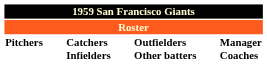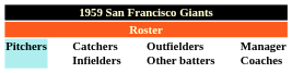Pitchers | column 1: no background -> paleturquoise background
